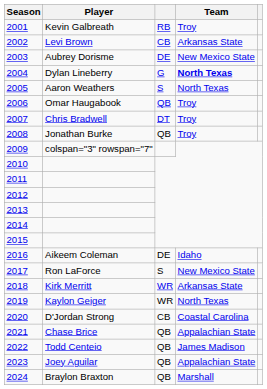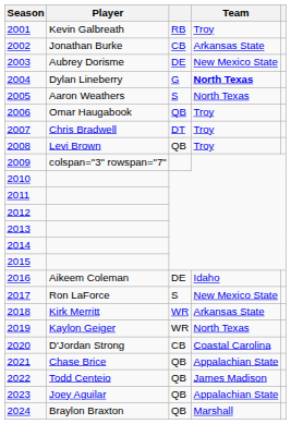2002 | Player: Levi Brown -> Jonathan Burke
2008 | Player: Jonathan Burke -> Levi Brown
